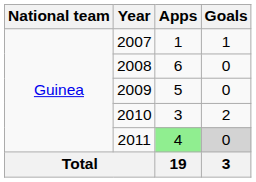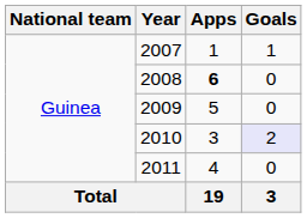2008 | Apps: normal -> bold
2010 | Goals: no background -> lavender background
2011 | Apps: lightgreen background -> no background
2011 | Goals: lightgrey background -> no background
